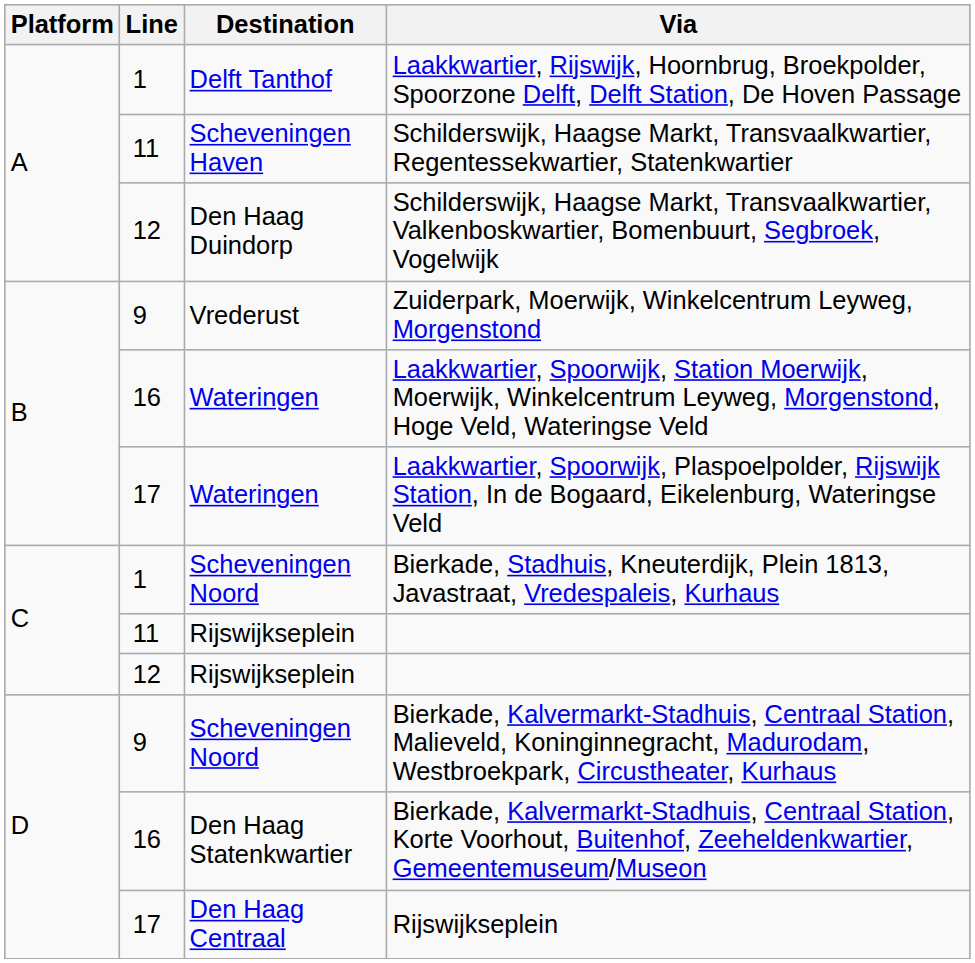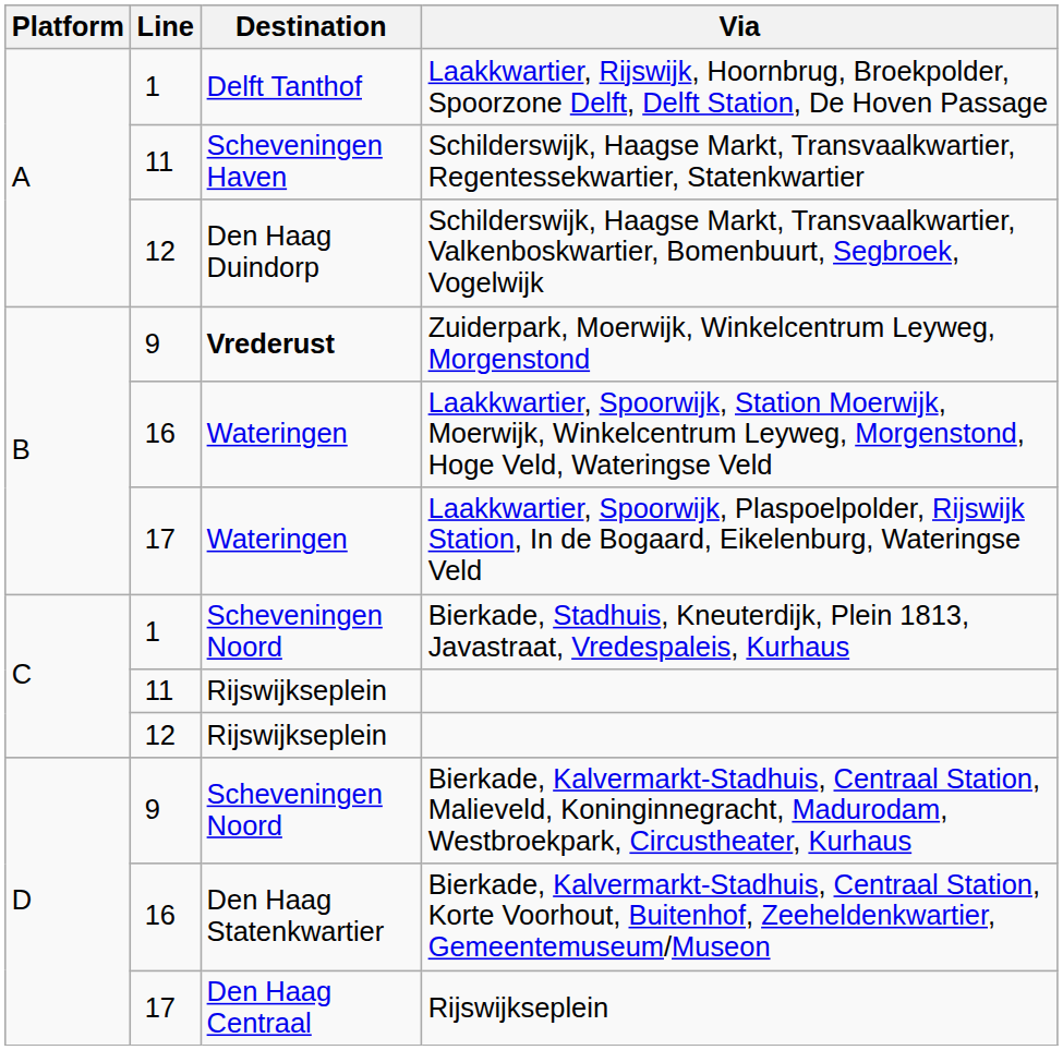Zuiderpark, Moerwijk, Winkelcentrum Leyweg, Morgenstond | Destination: normal -> bold
